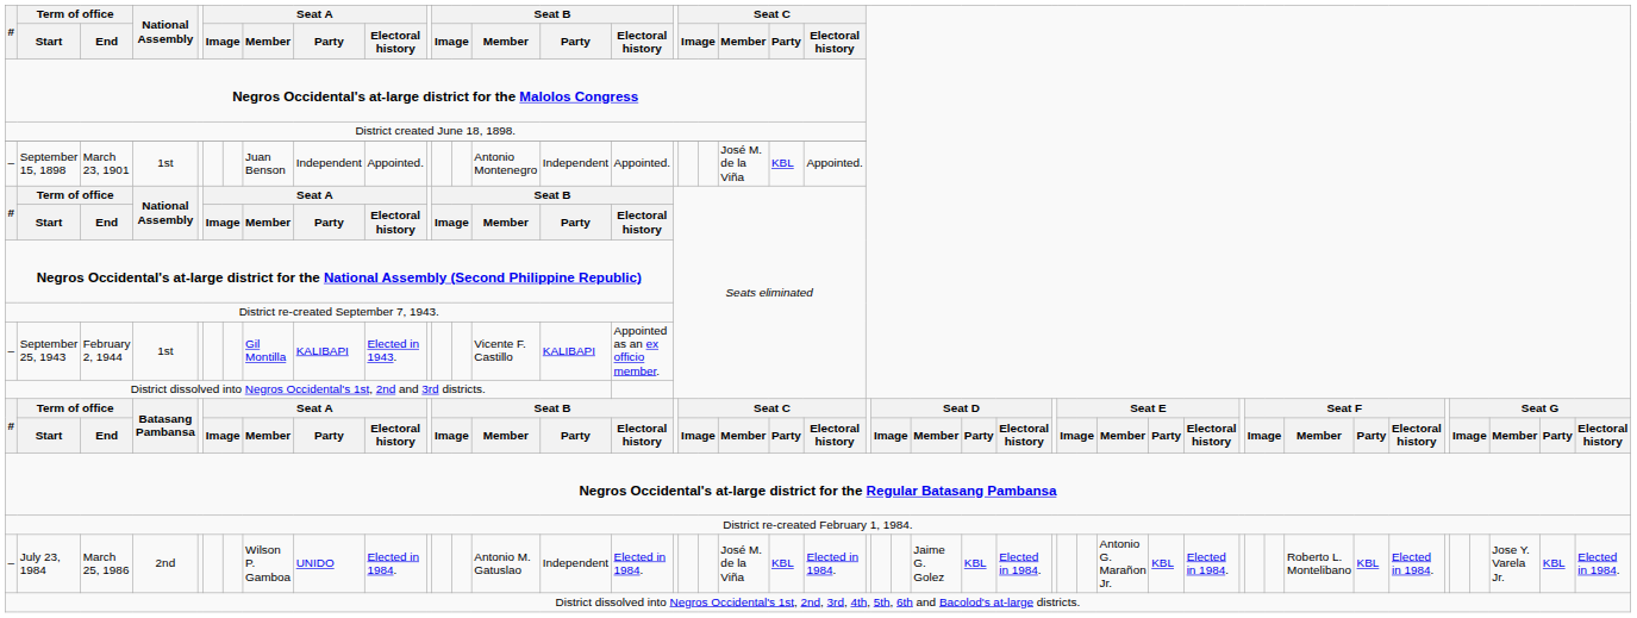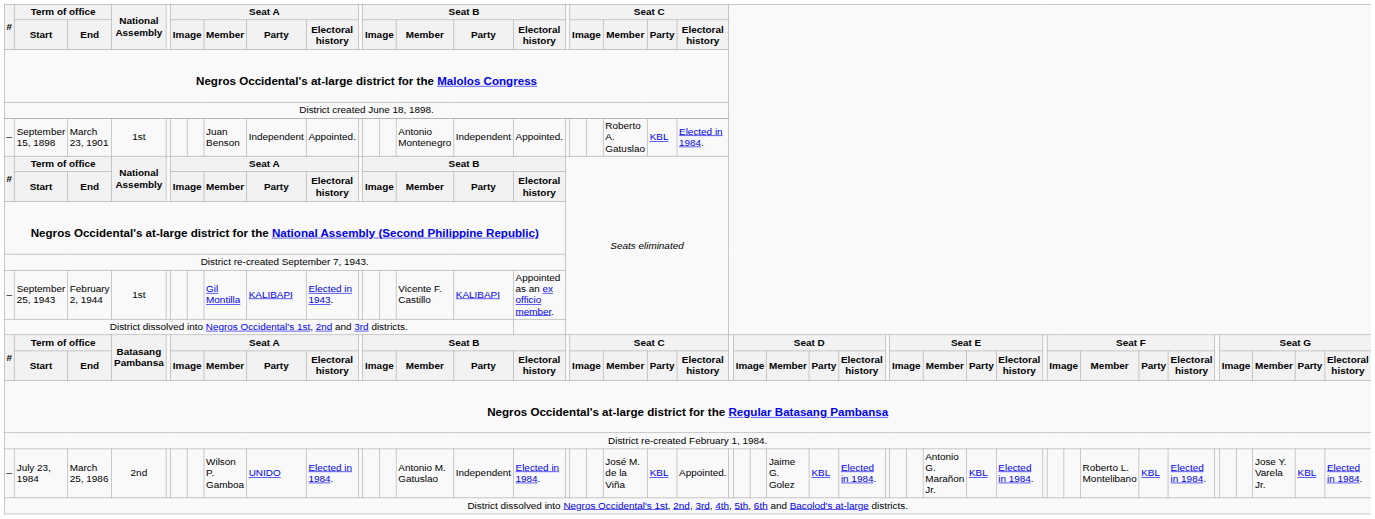September 15, 1898 | Seat C / Member: José M. de la Viña -> Roberto A. Gatuslao
September 15, 1898 | Seat C / Electoral history: Appointed. -> Elected in 1984.
July 23, 1984 | Seat C / Electoral history: Elected in 1984. -> Appointed.
